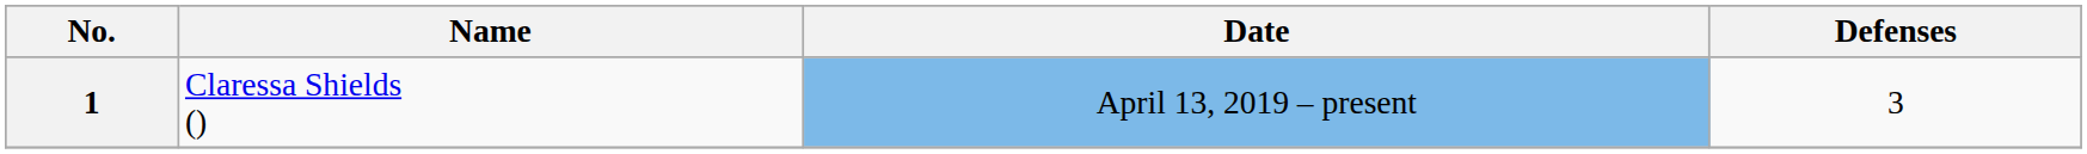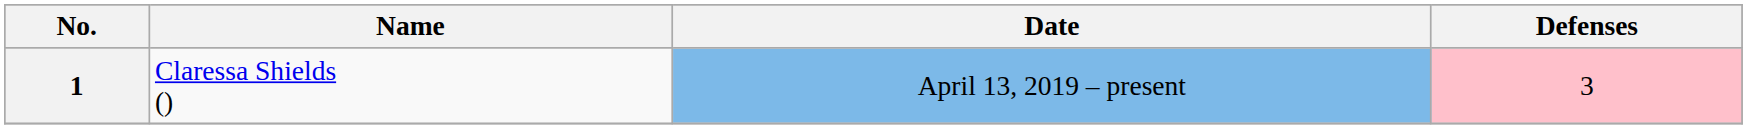1 | Defenses: no background -> pink background
